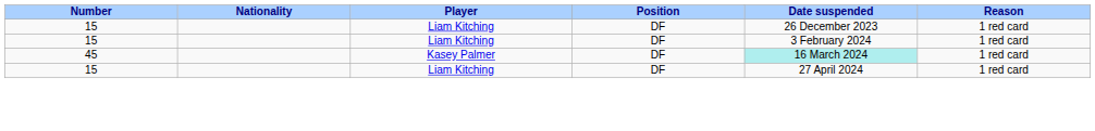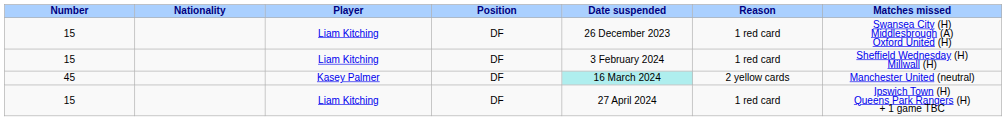+ column: Matches missed | Swansea City (H) Middlesbrough (A) Oxford United (H) | Sheffield Wednesday (H) Millwall (H) | Manchester United (neutral) | Ipswich Town (H) Queens Park Rangers (H) + 1 game TBC
45 | Reason: 1 red card -> 2 yellow cards
